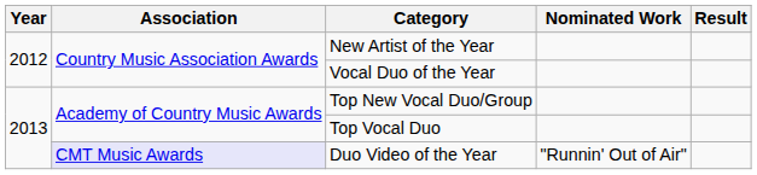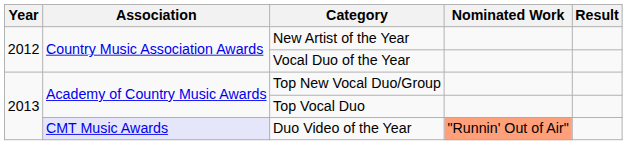Duo Video of the Year | Nominated Work: no background -> lightsalmon background
